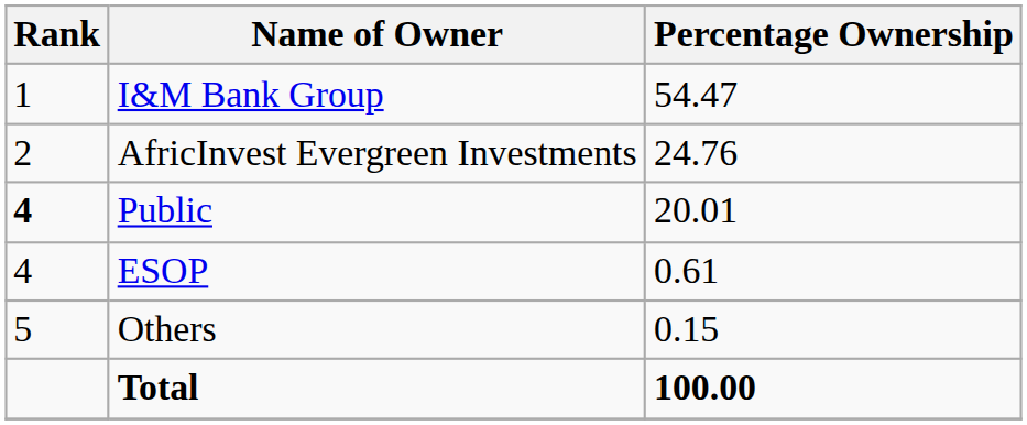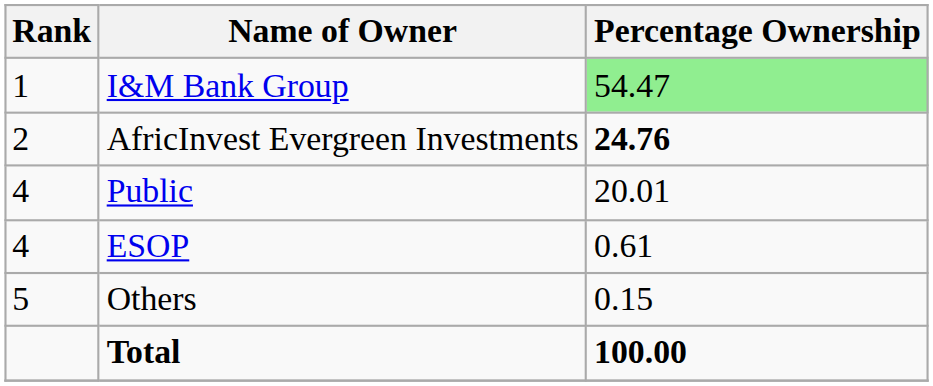I&M Bank Group | Percentage Ownership: no background -> lightgreen background
AfricInvest Evergreen Investments | Percentage Ownership: normal -> bold
Public | Rank: bold -> normal
